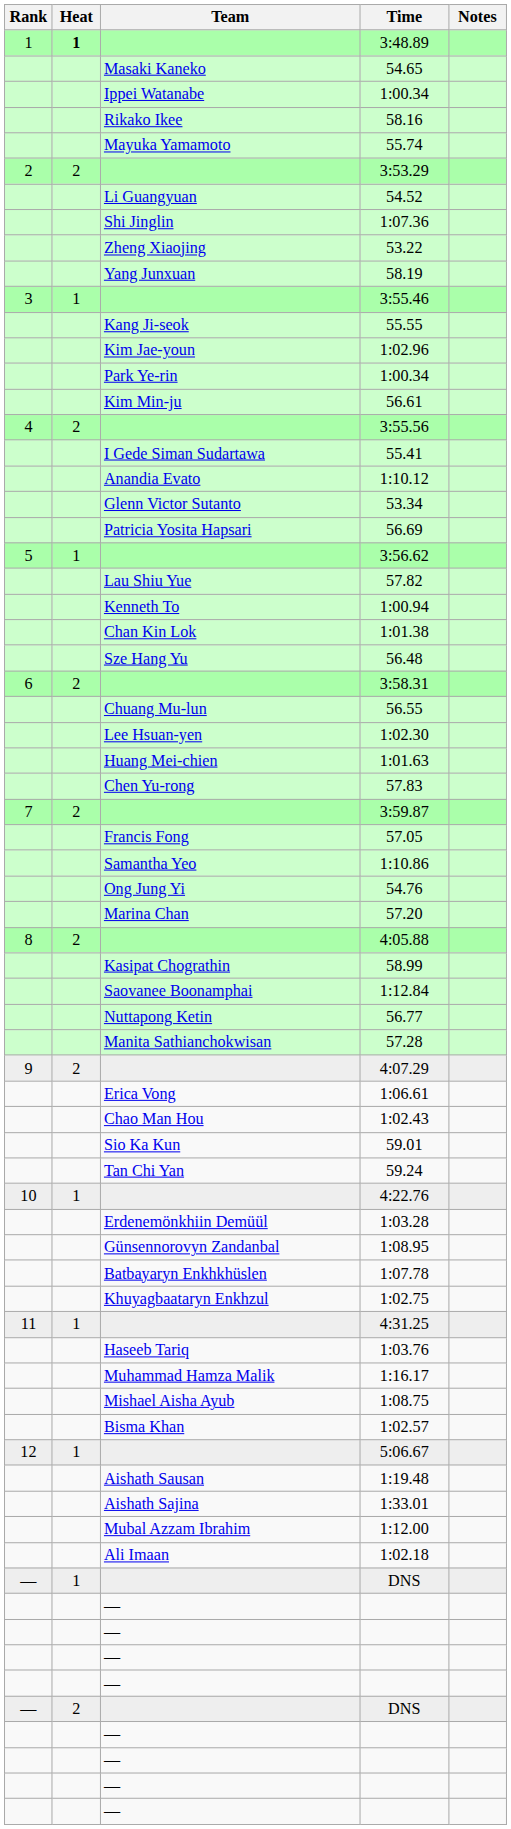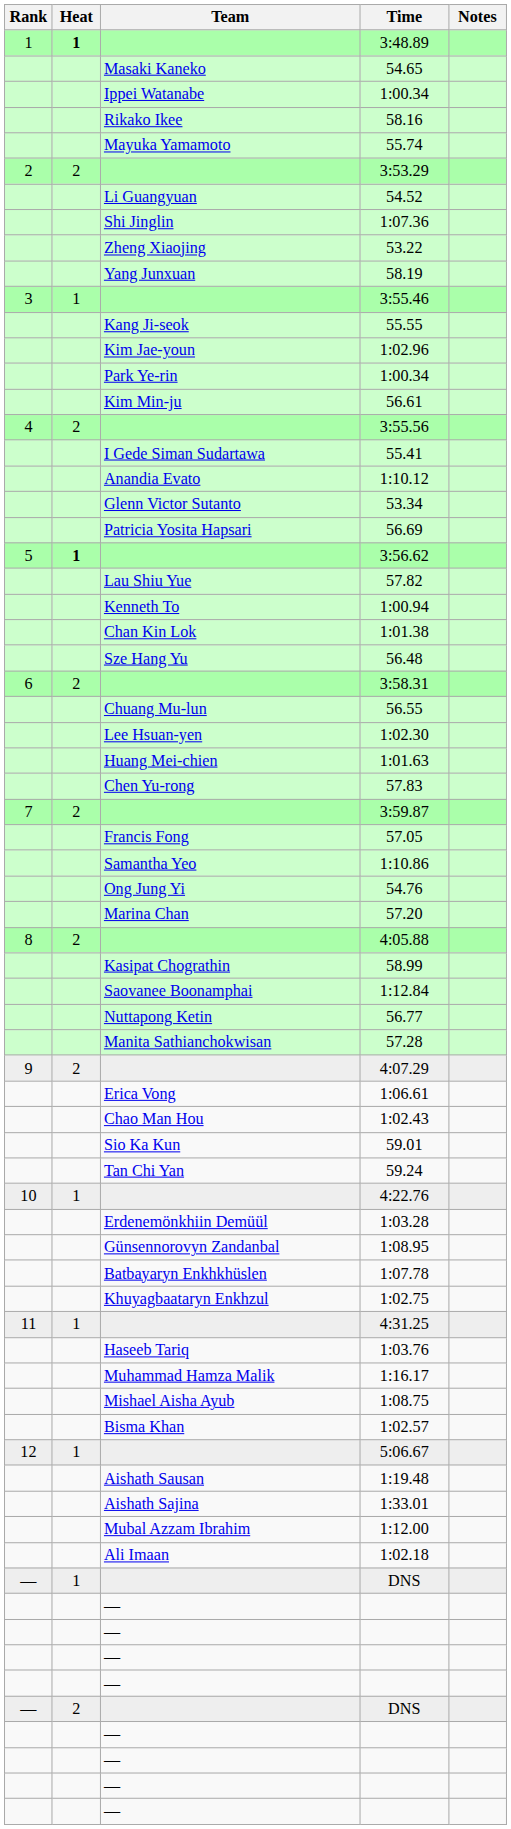3:56.62 | Heat: normal -> bold
